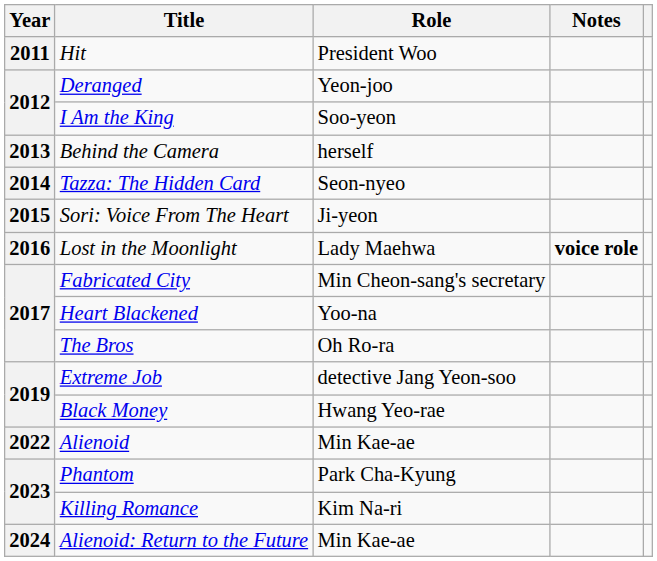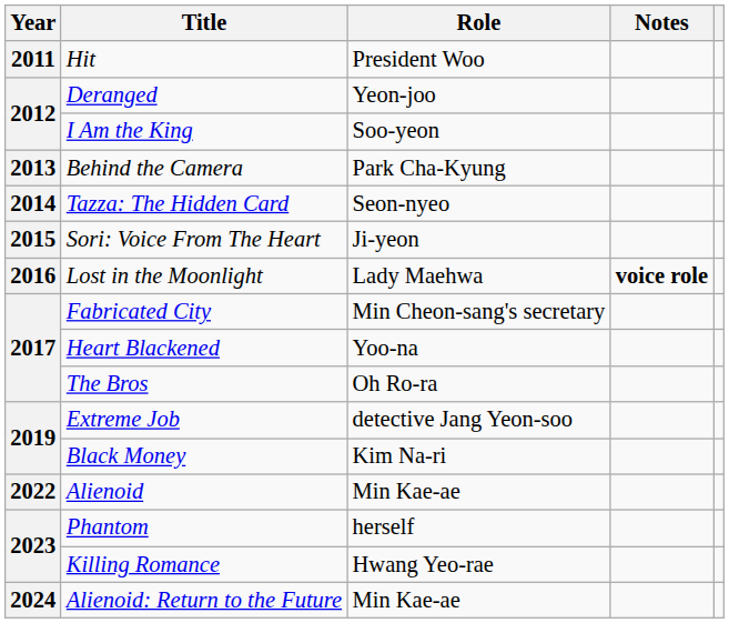Behind the Camera | Role: herself -> Park Cha-Kyung
Black Money | Role: Hwang Yeo-rae -> Kim Na-ri
Phantom | Role: Park Cha-Kyung -> herself
Killing Romance | Role: Kim Na-ri -> Hwang Yeo-rae
